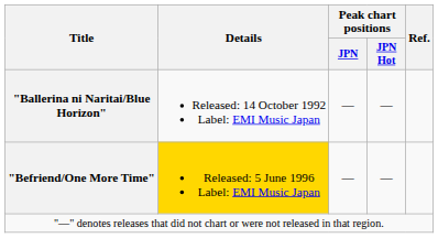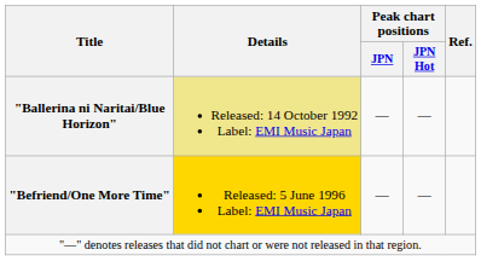"Ballerina ni Naritai/Blue Horizon" | Details: no background -> khaki background
